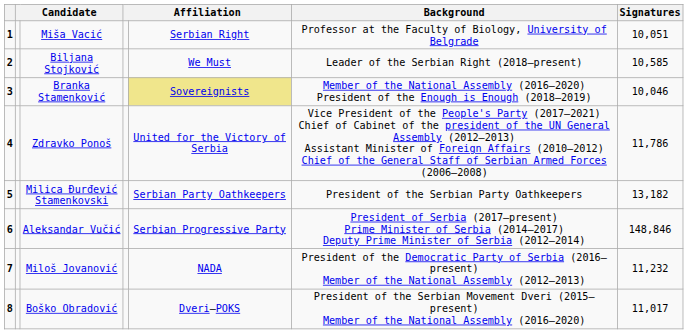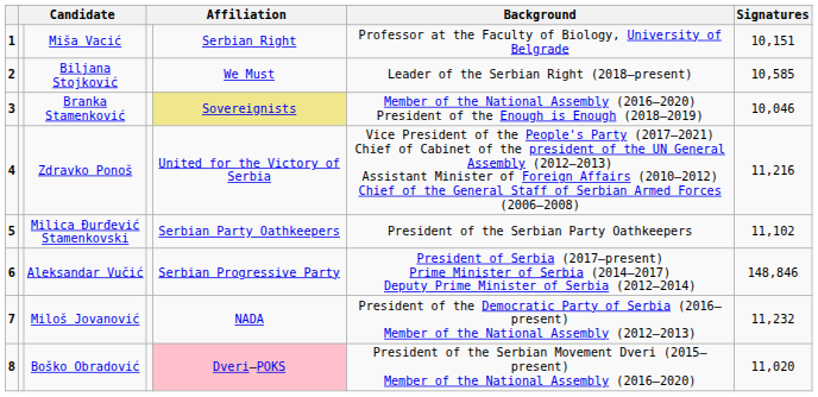Miša Vacić | Signatures: 10,051 -> 10,151
Zdravko Ponoš | Signatures: 11,786 -> 11,216
Milica Đurđević Stamenkovski | Signatures: 13,182 -> 11,102
Boško Obradović | column 5: no background -> pink background
Boško Obradović | Signatures: 11,017 -> 11,020
